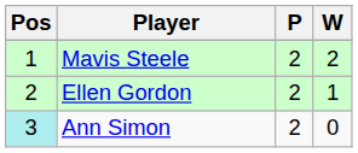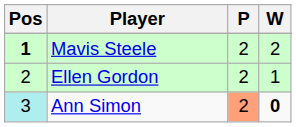Mavis Steele | Pos: normal -> bold
Ann Simon | P: no background -> lightsalmon background
Ann Simon | W: normal -> bold
